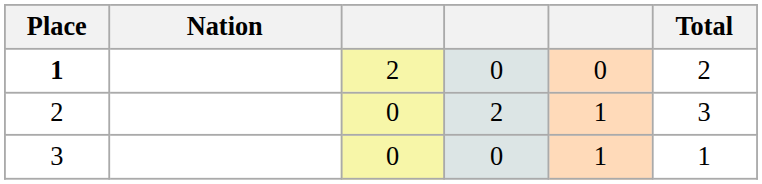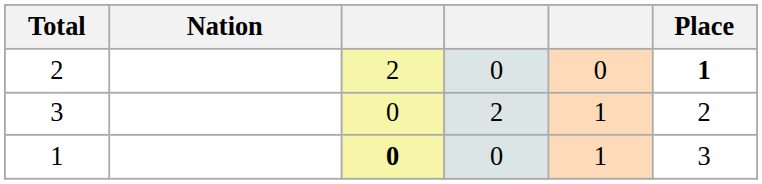columns swapped: Place <-> Total
row 4 | column 3: normal -> bold
